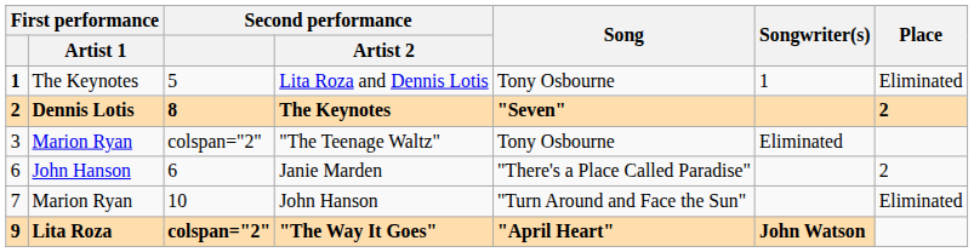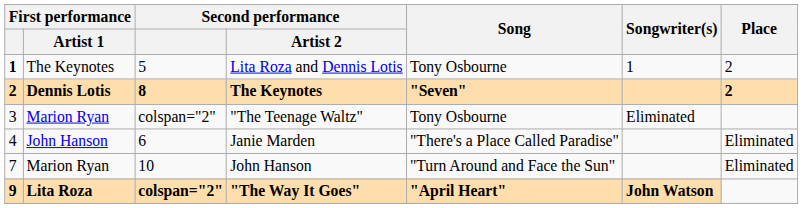Lita Roza and Dennis Lotis | Place: Eliminated -> 2
Janie Marden | First performance: 6 -> 4
Janie Marden | Place: 2 -> Eliminated
